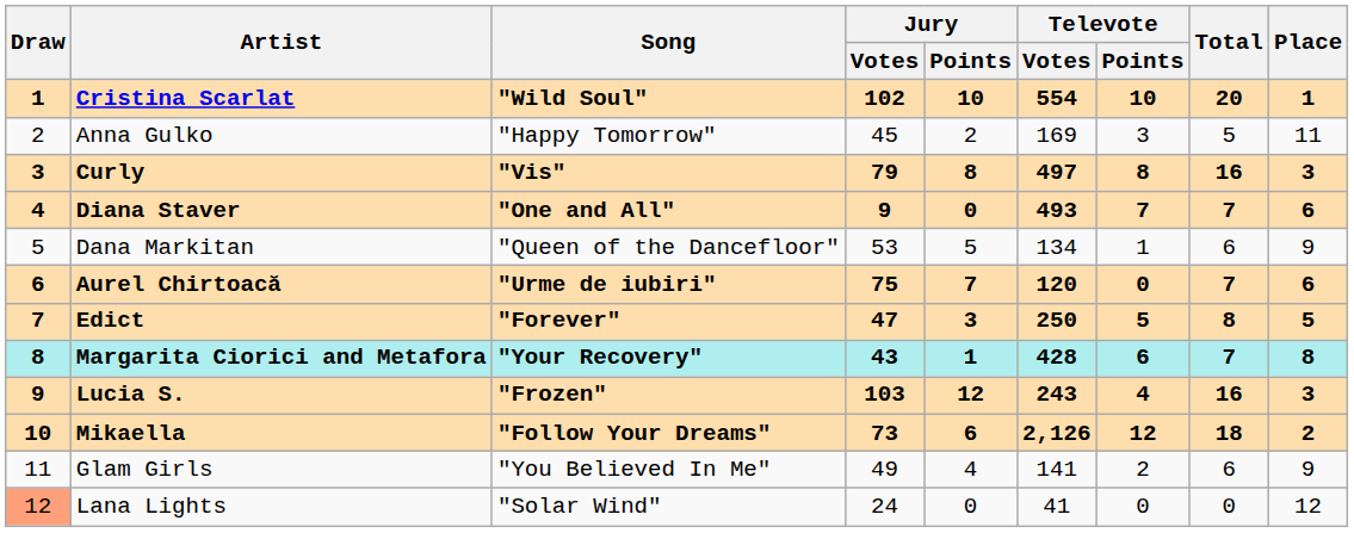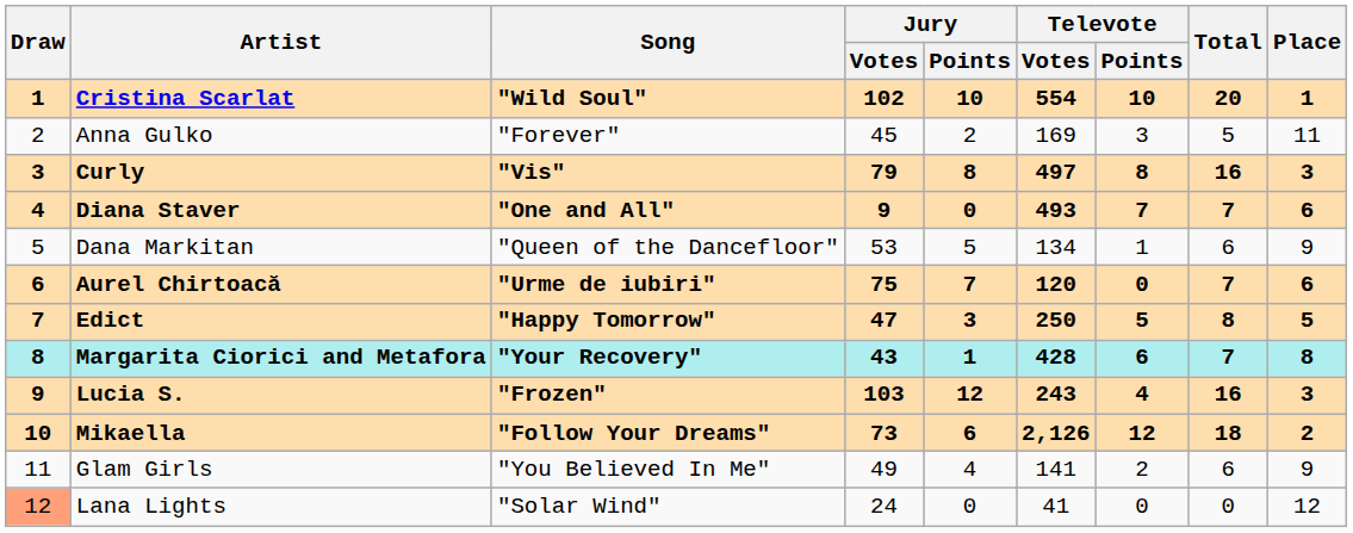Anna Gulko | Song: "Happy Tomorrow" -> "Forever"
Edict | Song: "Forever" -> "Happy Tomorrow"
